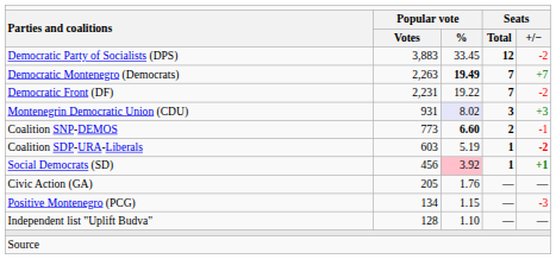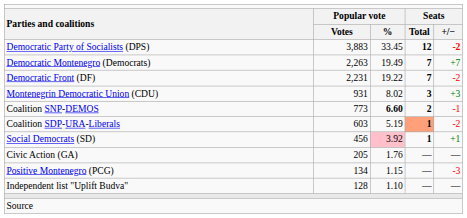Democratic Party of Socialists (DPS) | column 5: normal -> bold
Democratic Montenegro (Democrats) | column 3: bold -> normal
Montenegrin Democratic Union (CDU) | column 3: lavender background -> no background
Coalition SDP-URA-Liberals | column 4: no background -> lightsalmon background
Coalition SDP-URA-Liberals | column 5: bold -> normal
Social Democrats (SD) | column 5: bold -> normal
